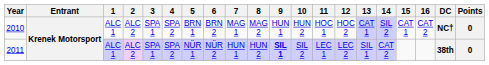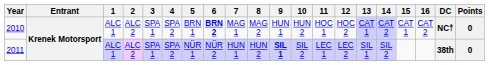2010 | 6: normal -> bold
2010 | 14: SIL 2 -> CAT 2
2011 | 14: CAT 2 -> SIL 2
